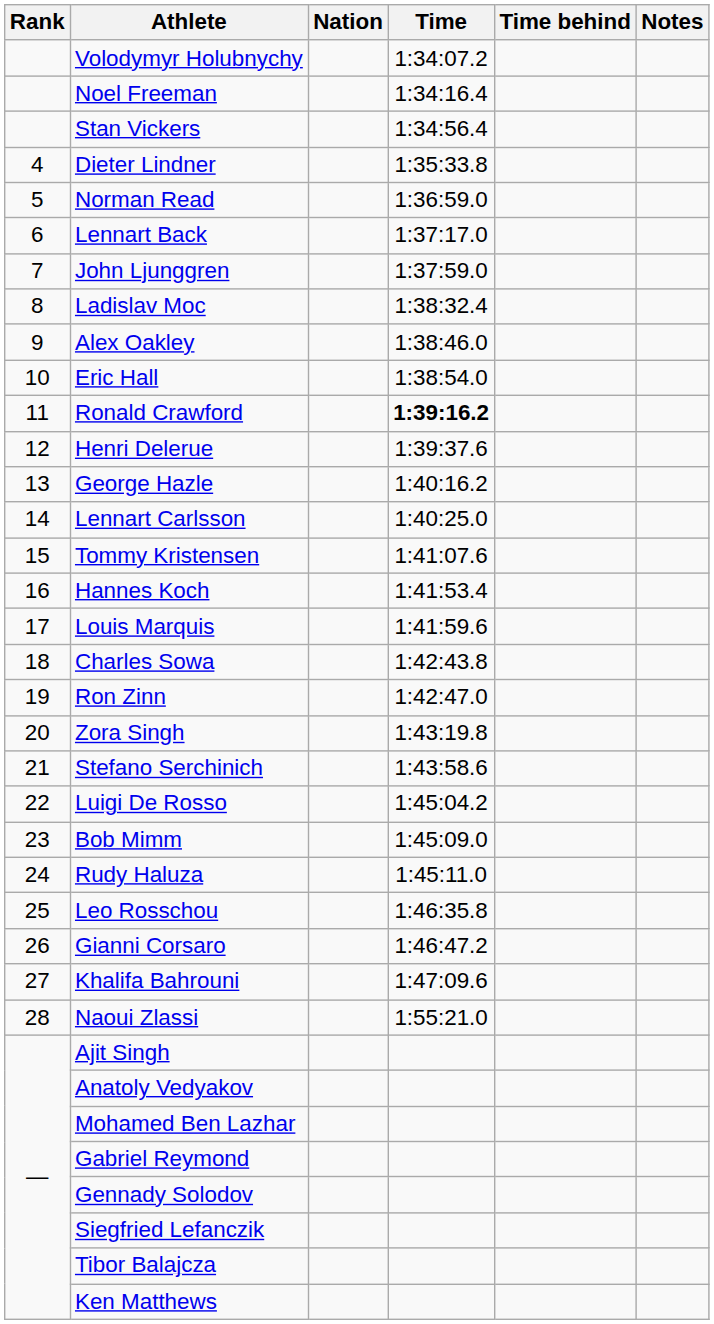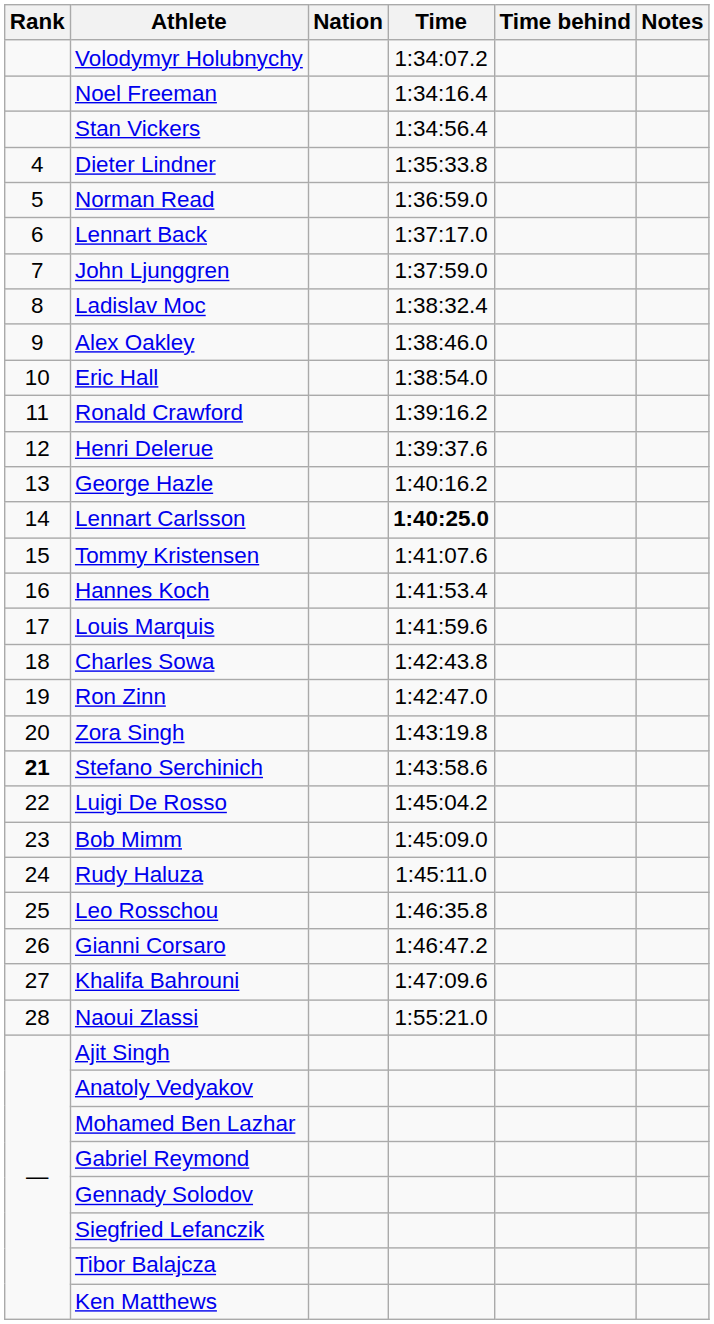Ronald Crawford | Time: bold -> normal
Lennart Carlsson | Time: normal -> bold
Stefano Serchinich | Rank: normal -> bold
